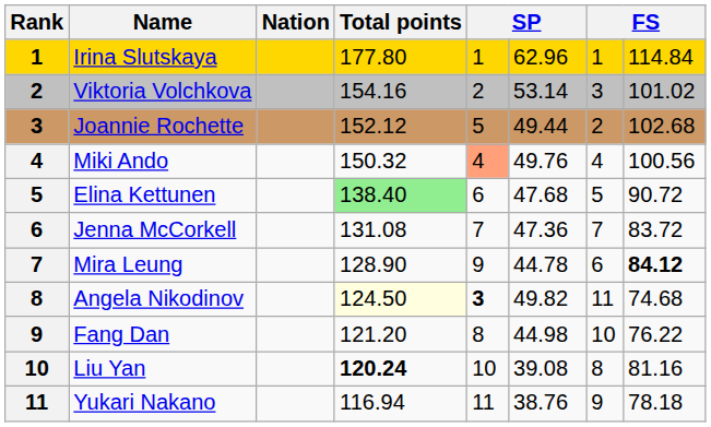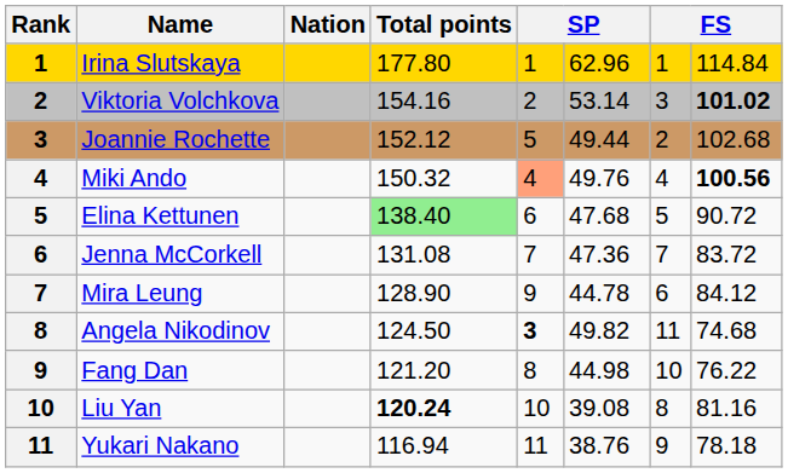Viktoria Volchkova | column 8: normal -> bold
Miki Ando | column 8: normal -> bold
Mira Leung | column 8: bold -> normal
Angela Nikodinov | Total points: lightyellow background -> no background
